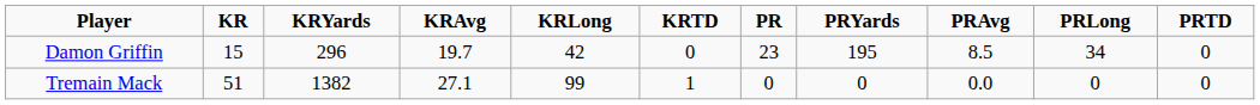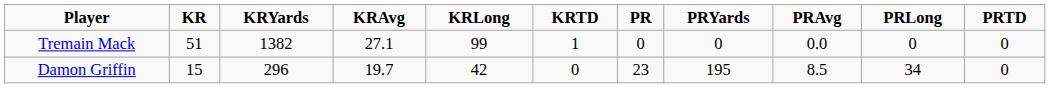rows swapped: Tremain Mack <-> Damon Griffin
